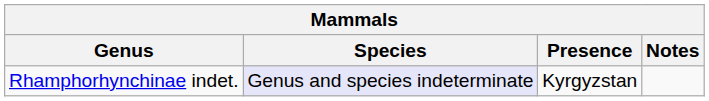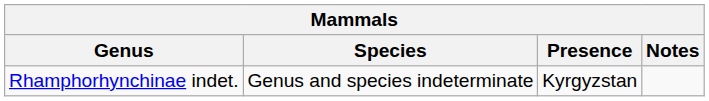Rhamphorhynchinae indet. | Species: lavender background -> no background
